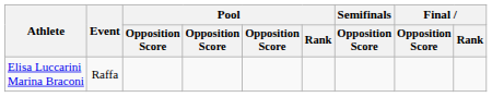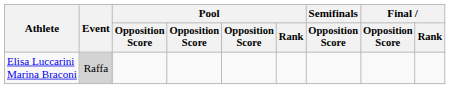Elisa Luccarini Marina Braconi | Event: no background -> lightgrey background
